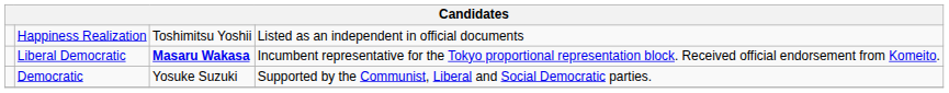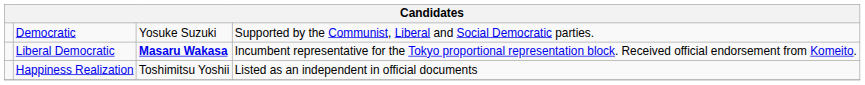rows swapped: Democratic <-> Happiness Realization
